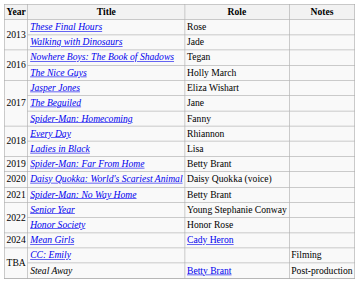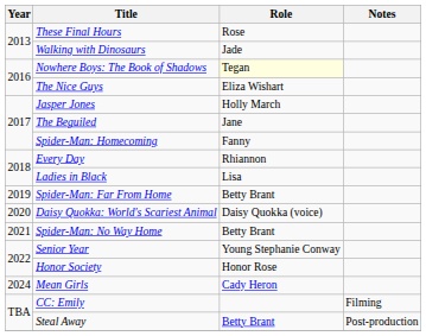Nowhere Boys: The Book of Shadows | Role: no background -> lightyellow background
The Nice Guys | Role: Holly March -> Eliza Wishart
Jasper Jones | Role: Eliza Wishart -> Holly March
